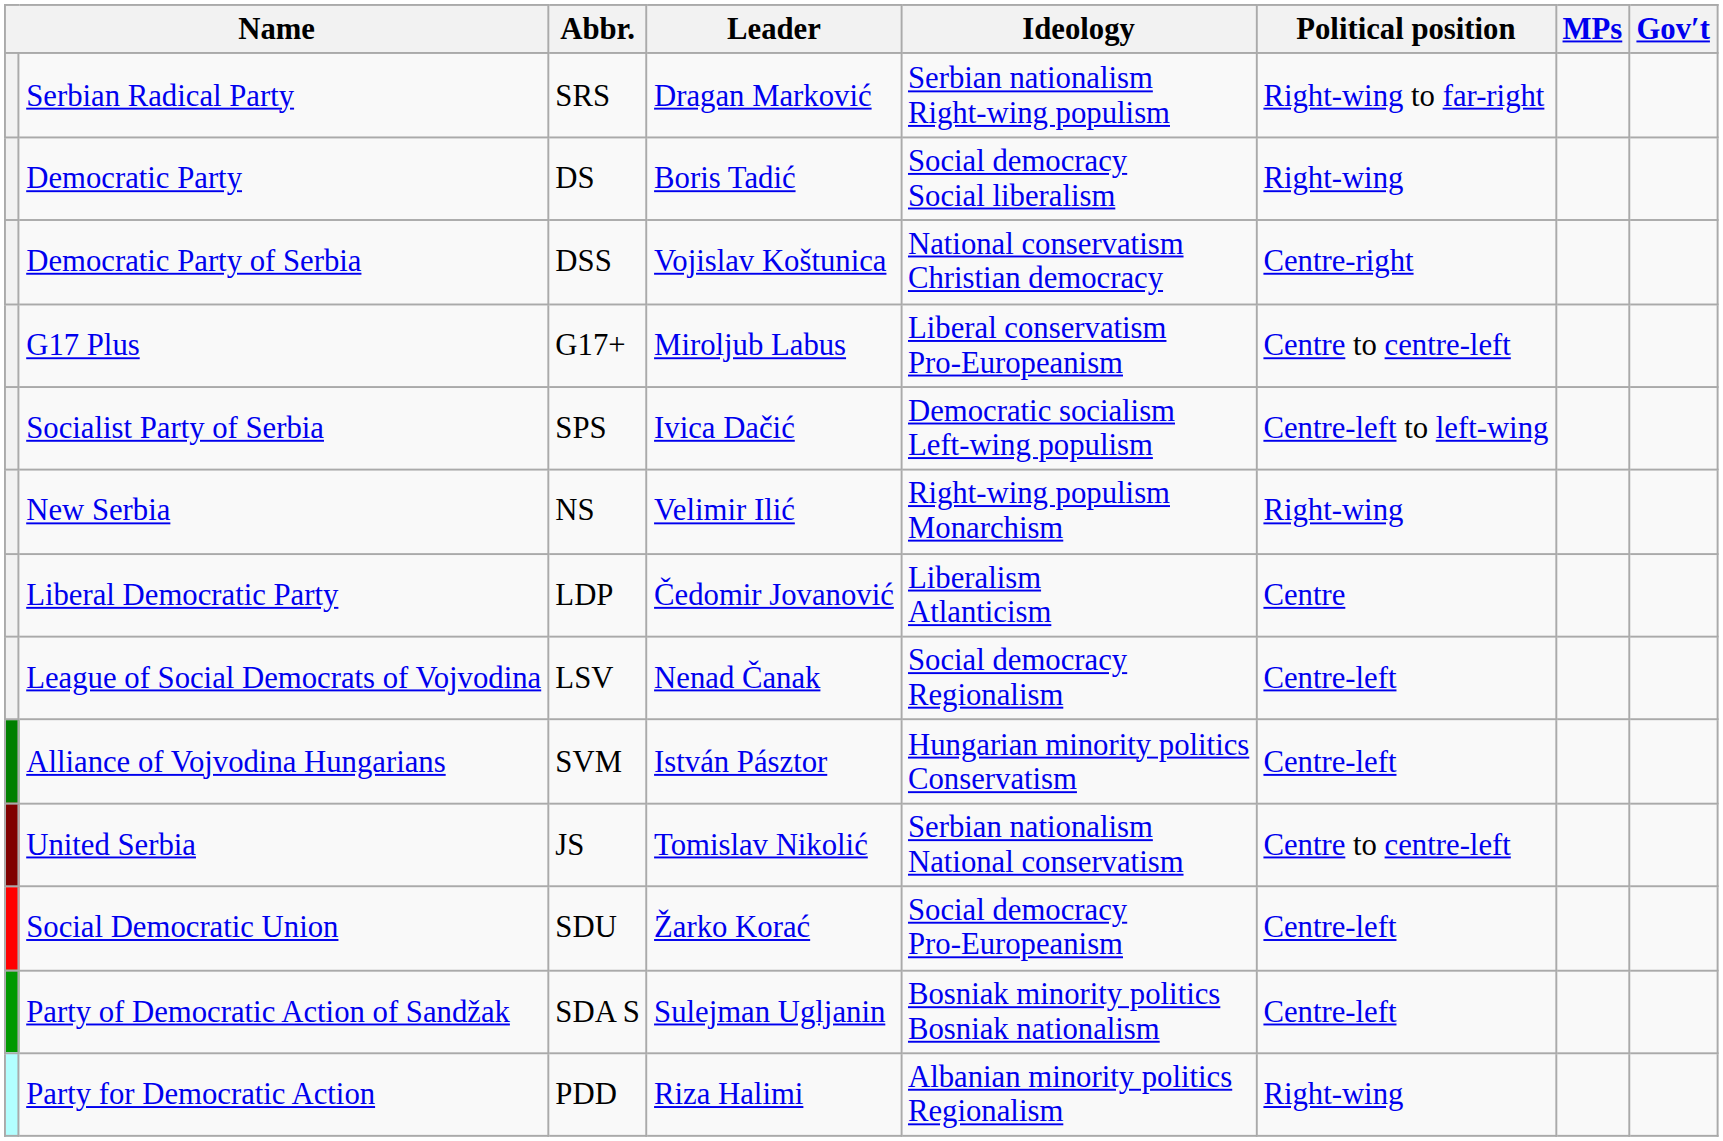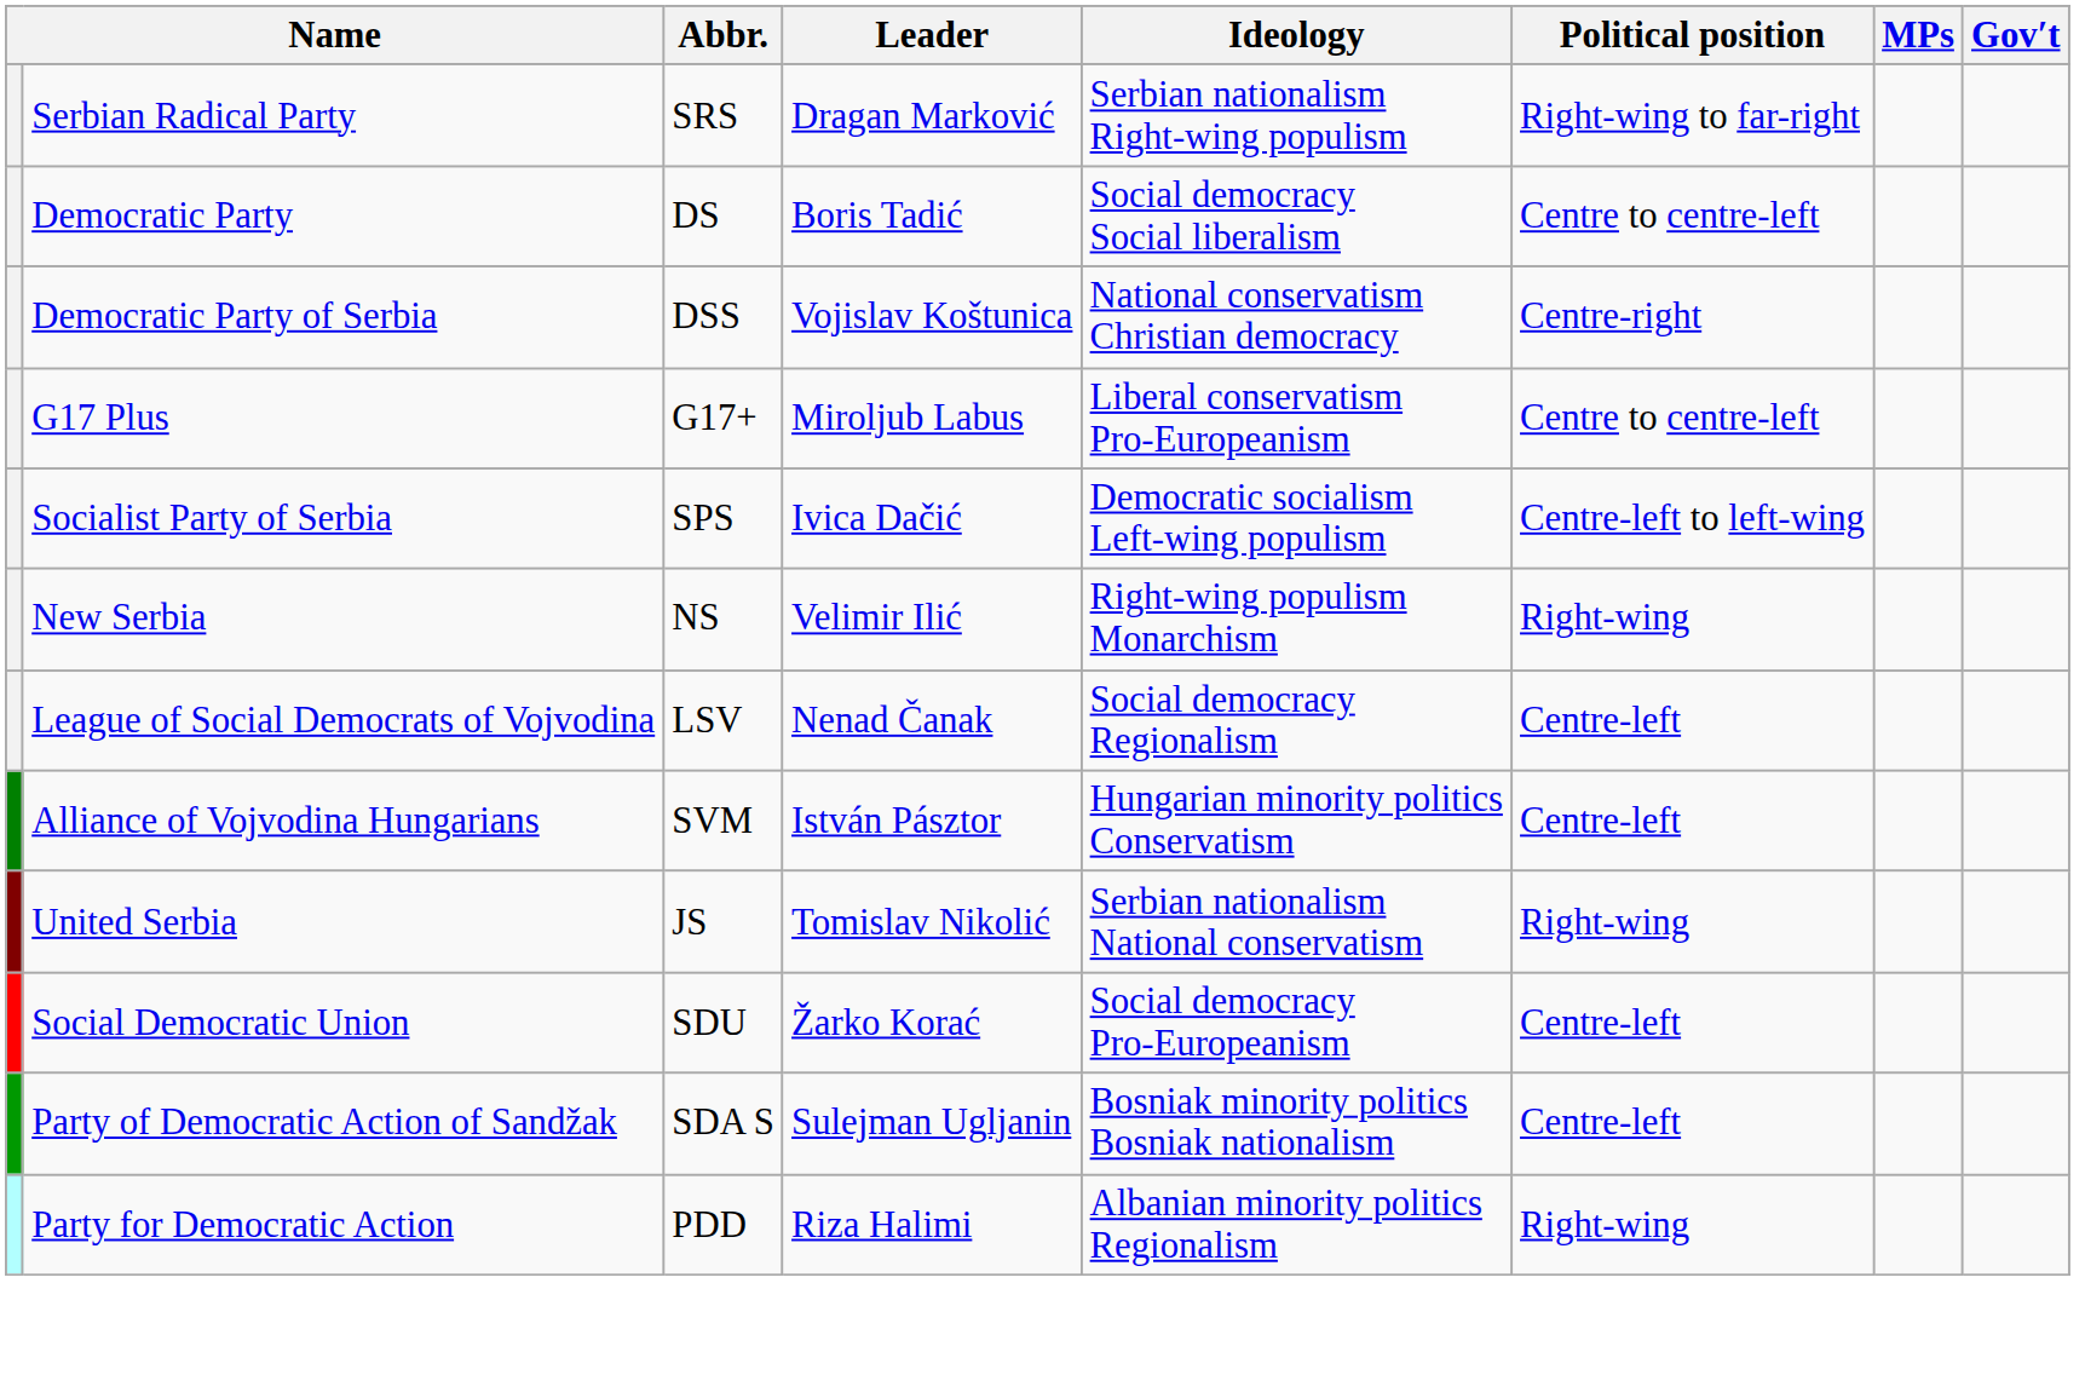Democratic Party | Political position: Right-wing -> Centre to centre-left
- row: Liberal Democratic Party | LDP | Čedomir Jovanović | Liberalism Atlanticism | Centre
United Serbia | Political position: Centre to centre-left -> Right-wing
